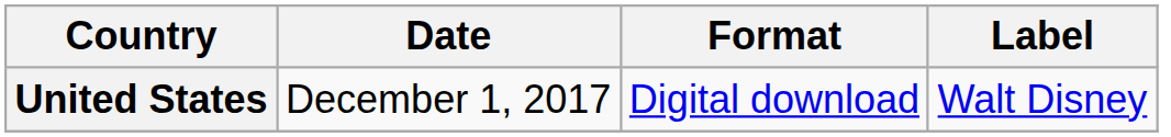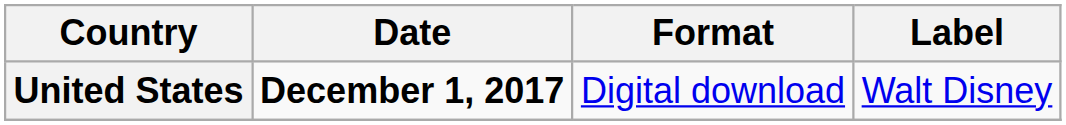United States | Date: normal -> bold
